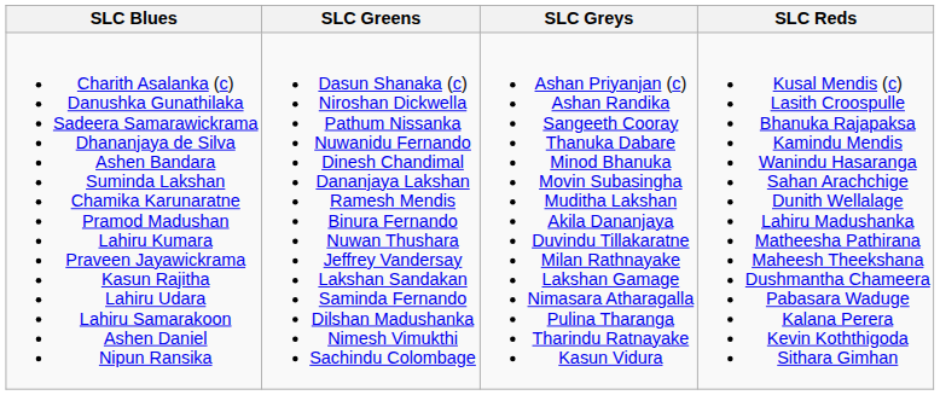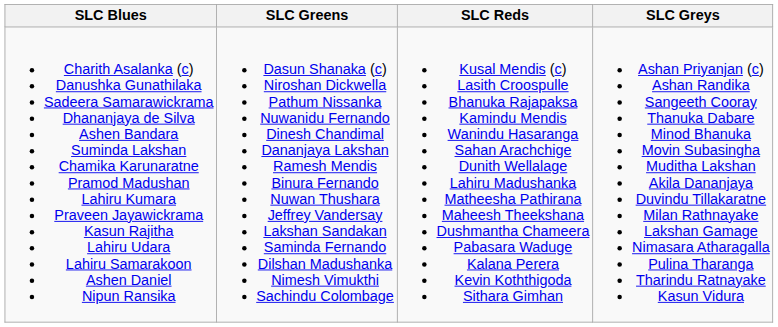columns swapped: SLC Reds <-> SLC Greys
